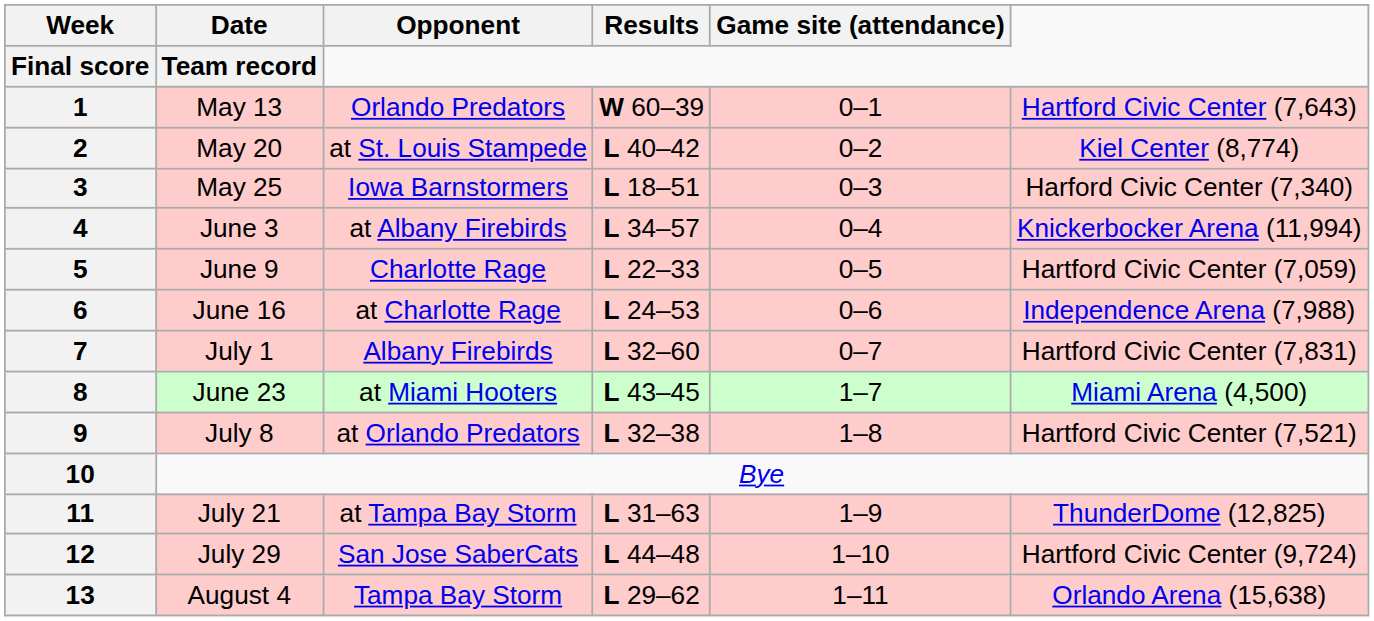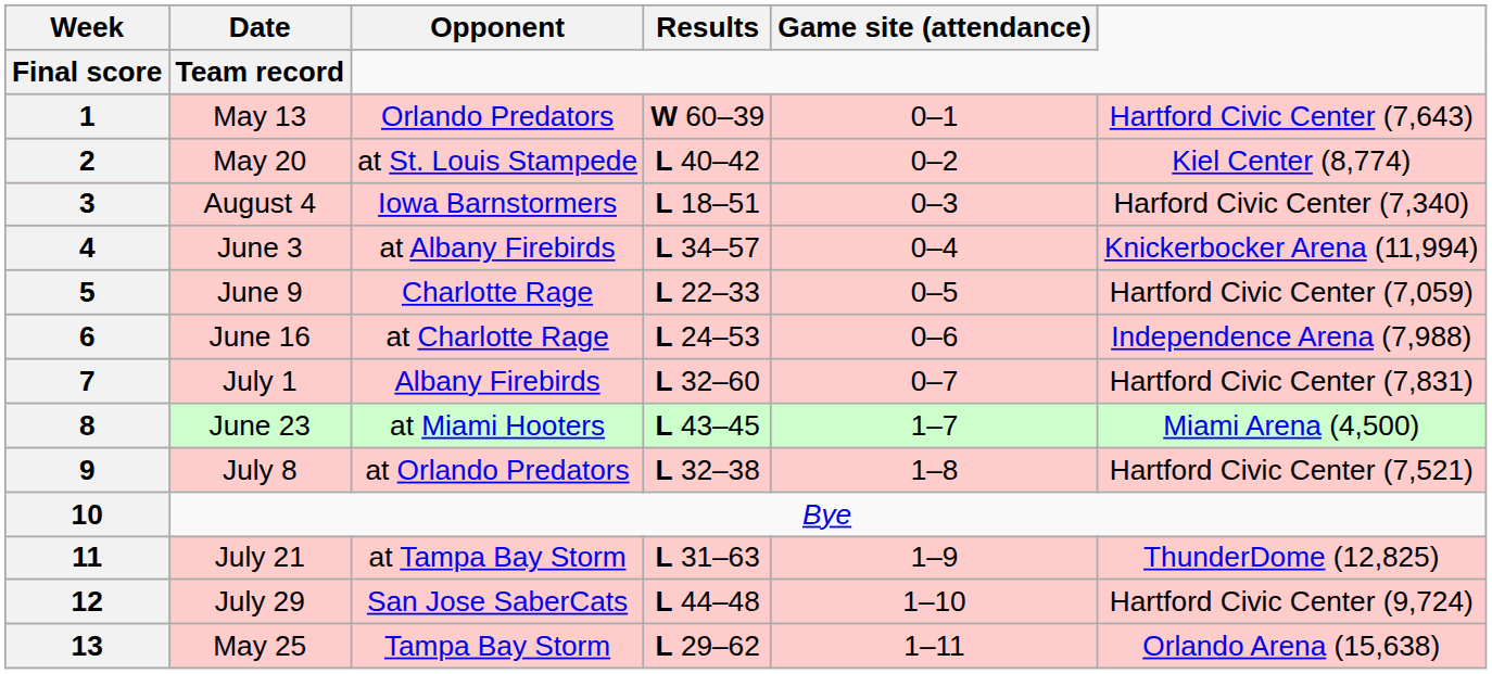3 | Date / Team record: May 25 -> August 4
13 | Date / Team record: August 4 -> May 25
